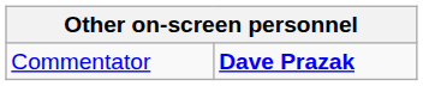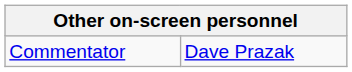Commentator | column 2: bold -> normal
